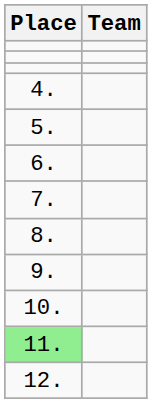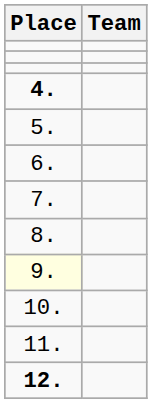row 5 | Place: normal -> bold
row 10 | Place: no background -> lightyellow background
row 12 | Place: lightgreen background -> no background
row 13 | Place: normal -> bold
